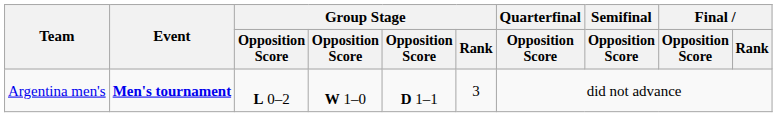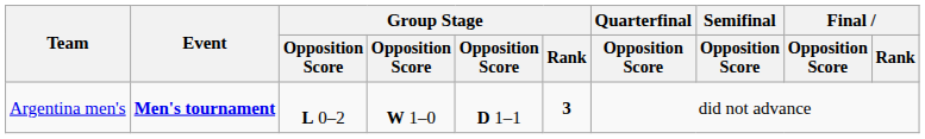Argentina men's | Group Stage / Rank: normal -> bold
